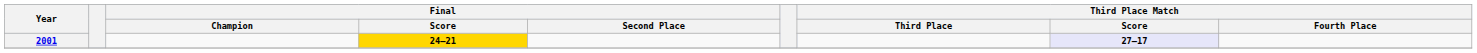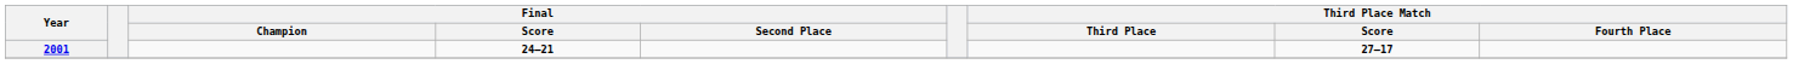2001 | Final / Score: gold background -> no background
2001 | Third Place Match / Score: lavender background -> no background
